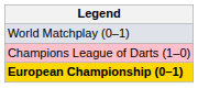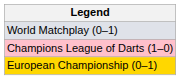row 4 | column 1: bold -> normal
